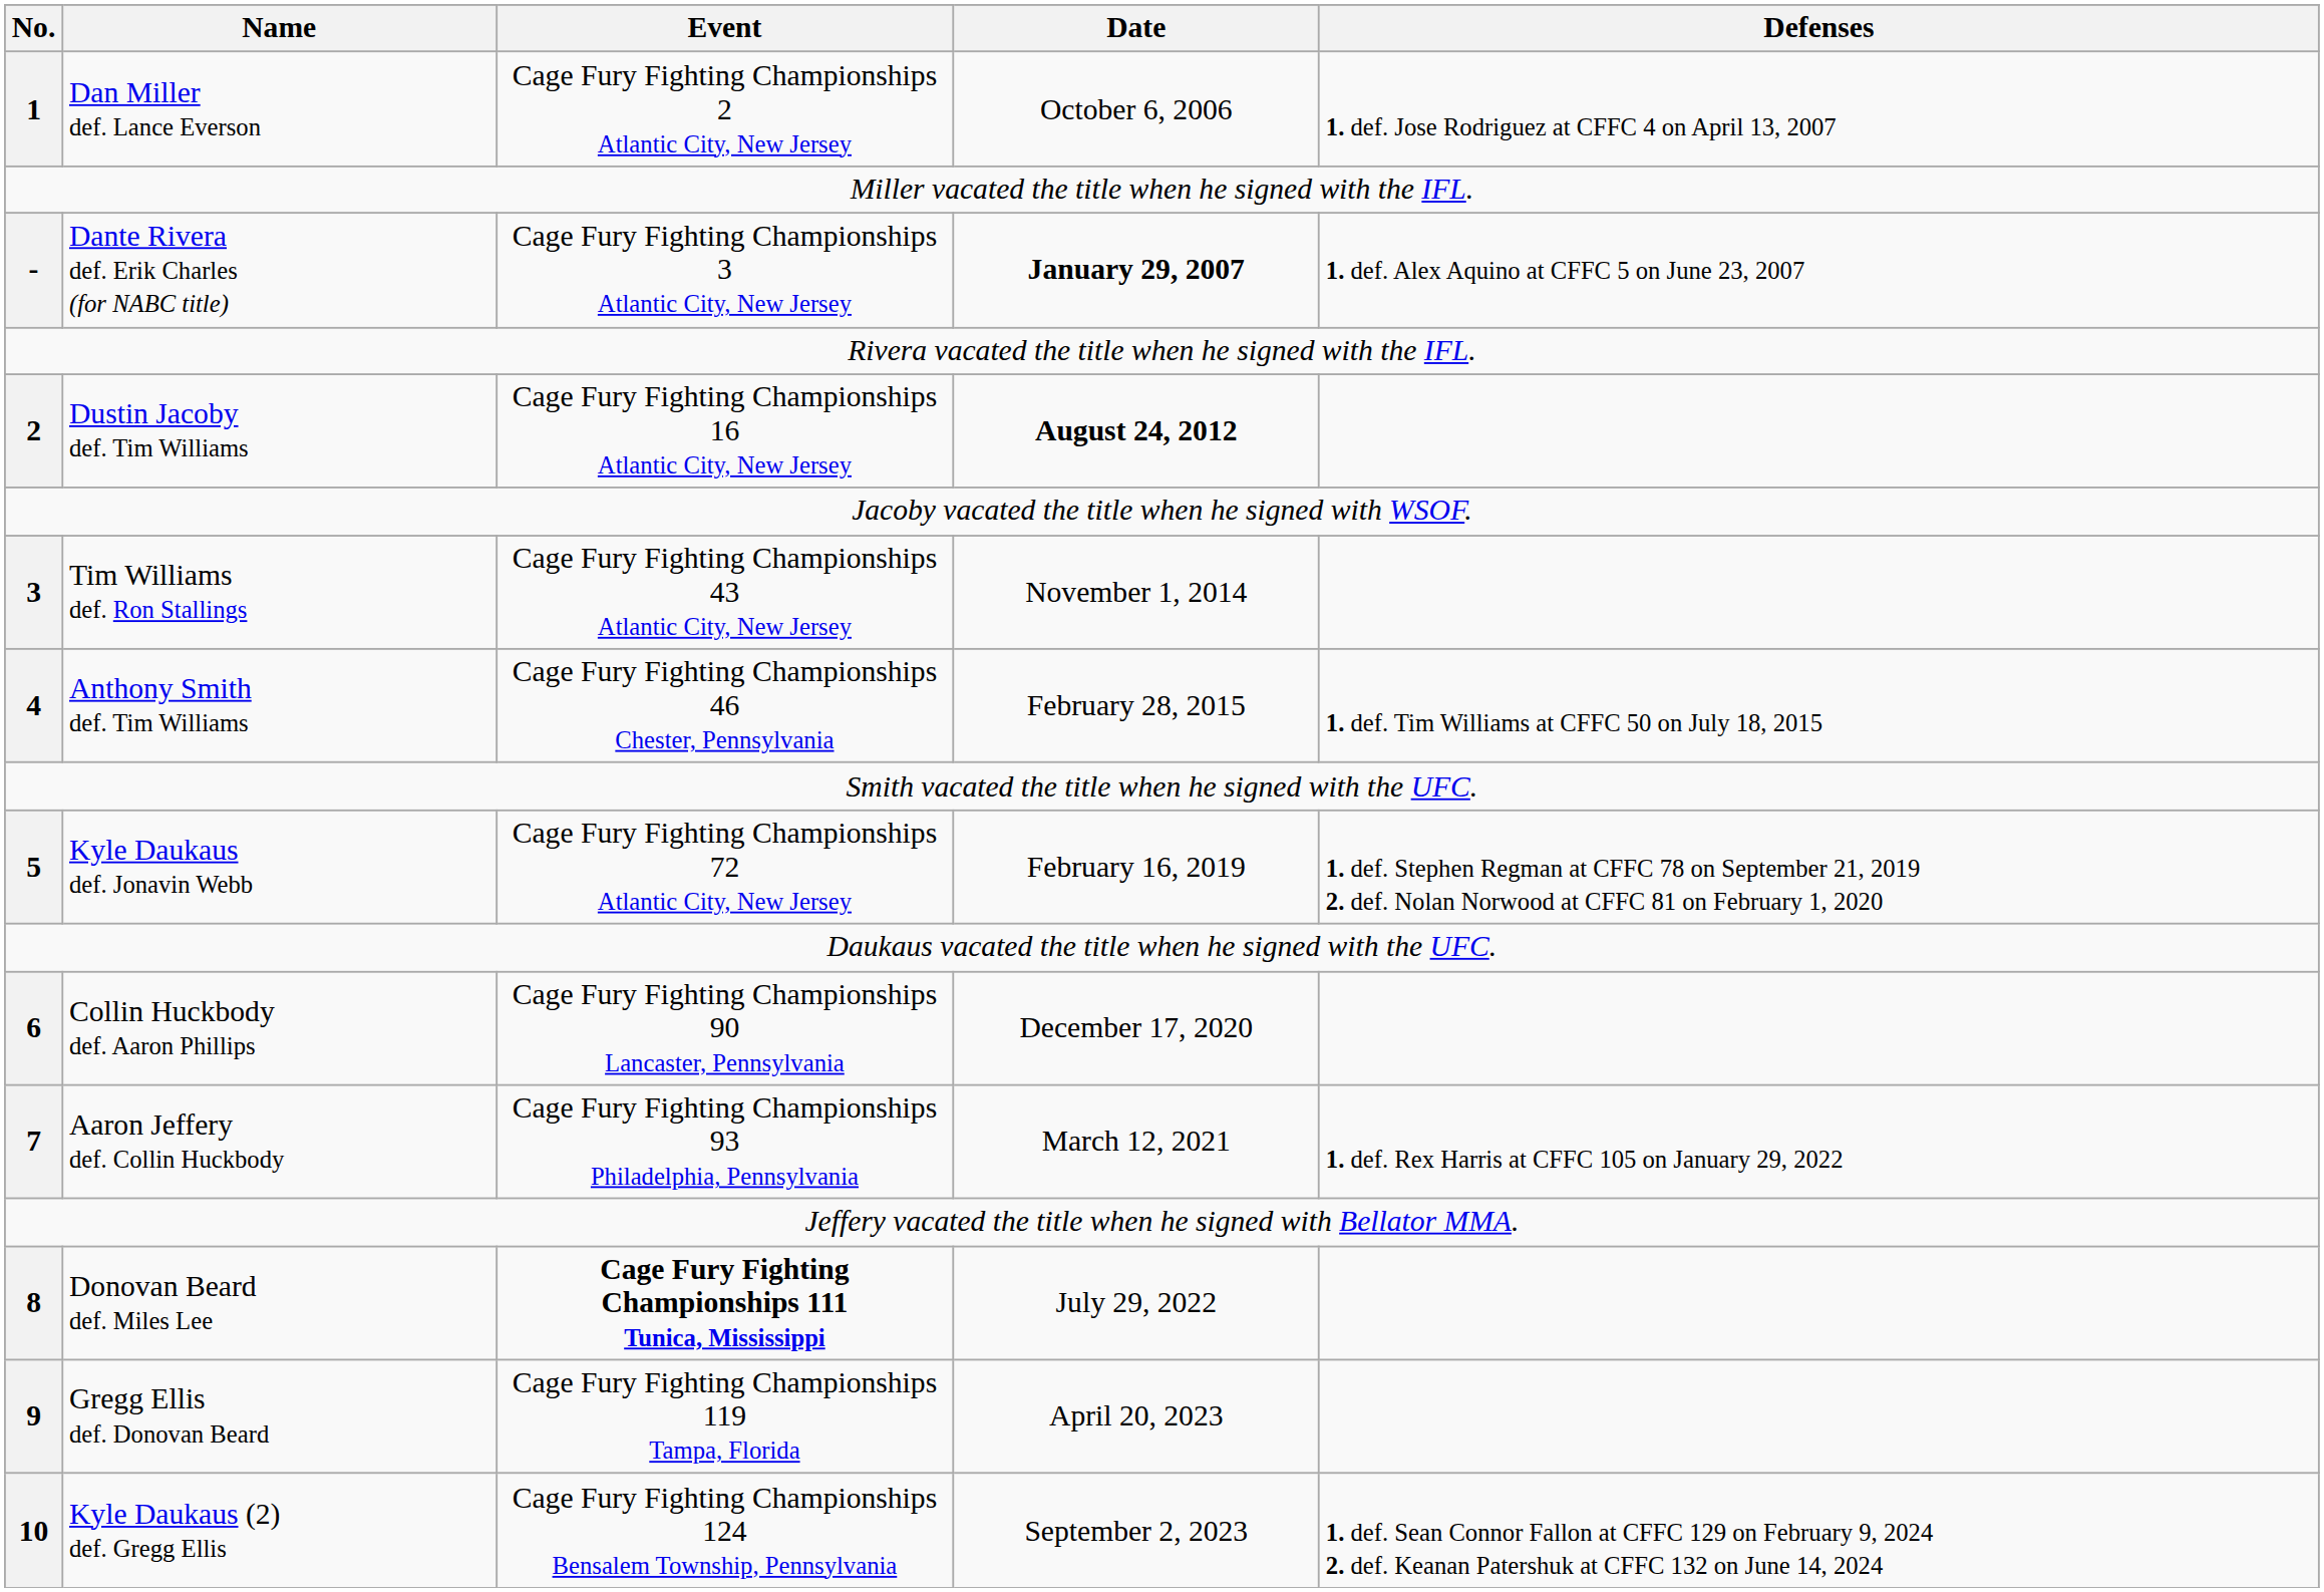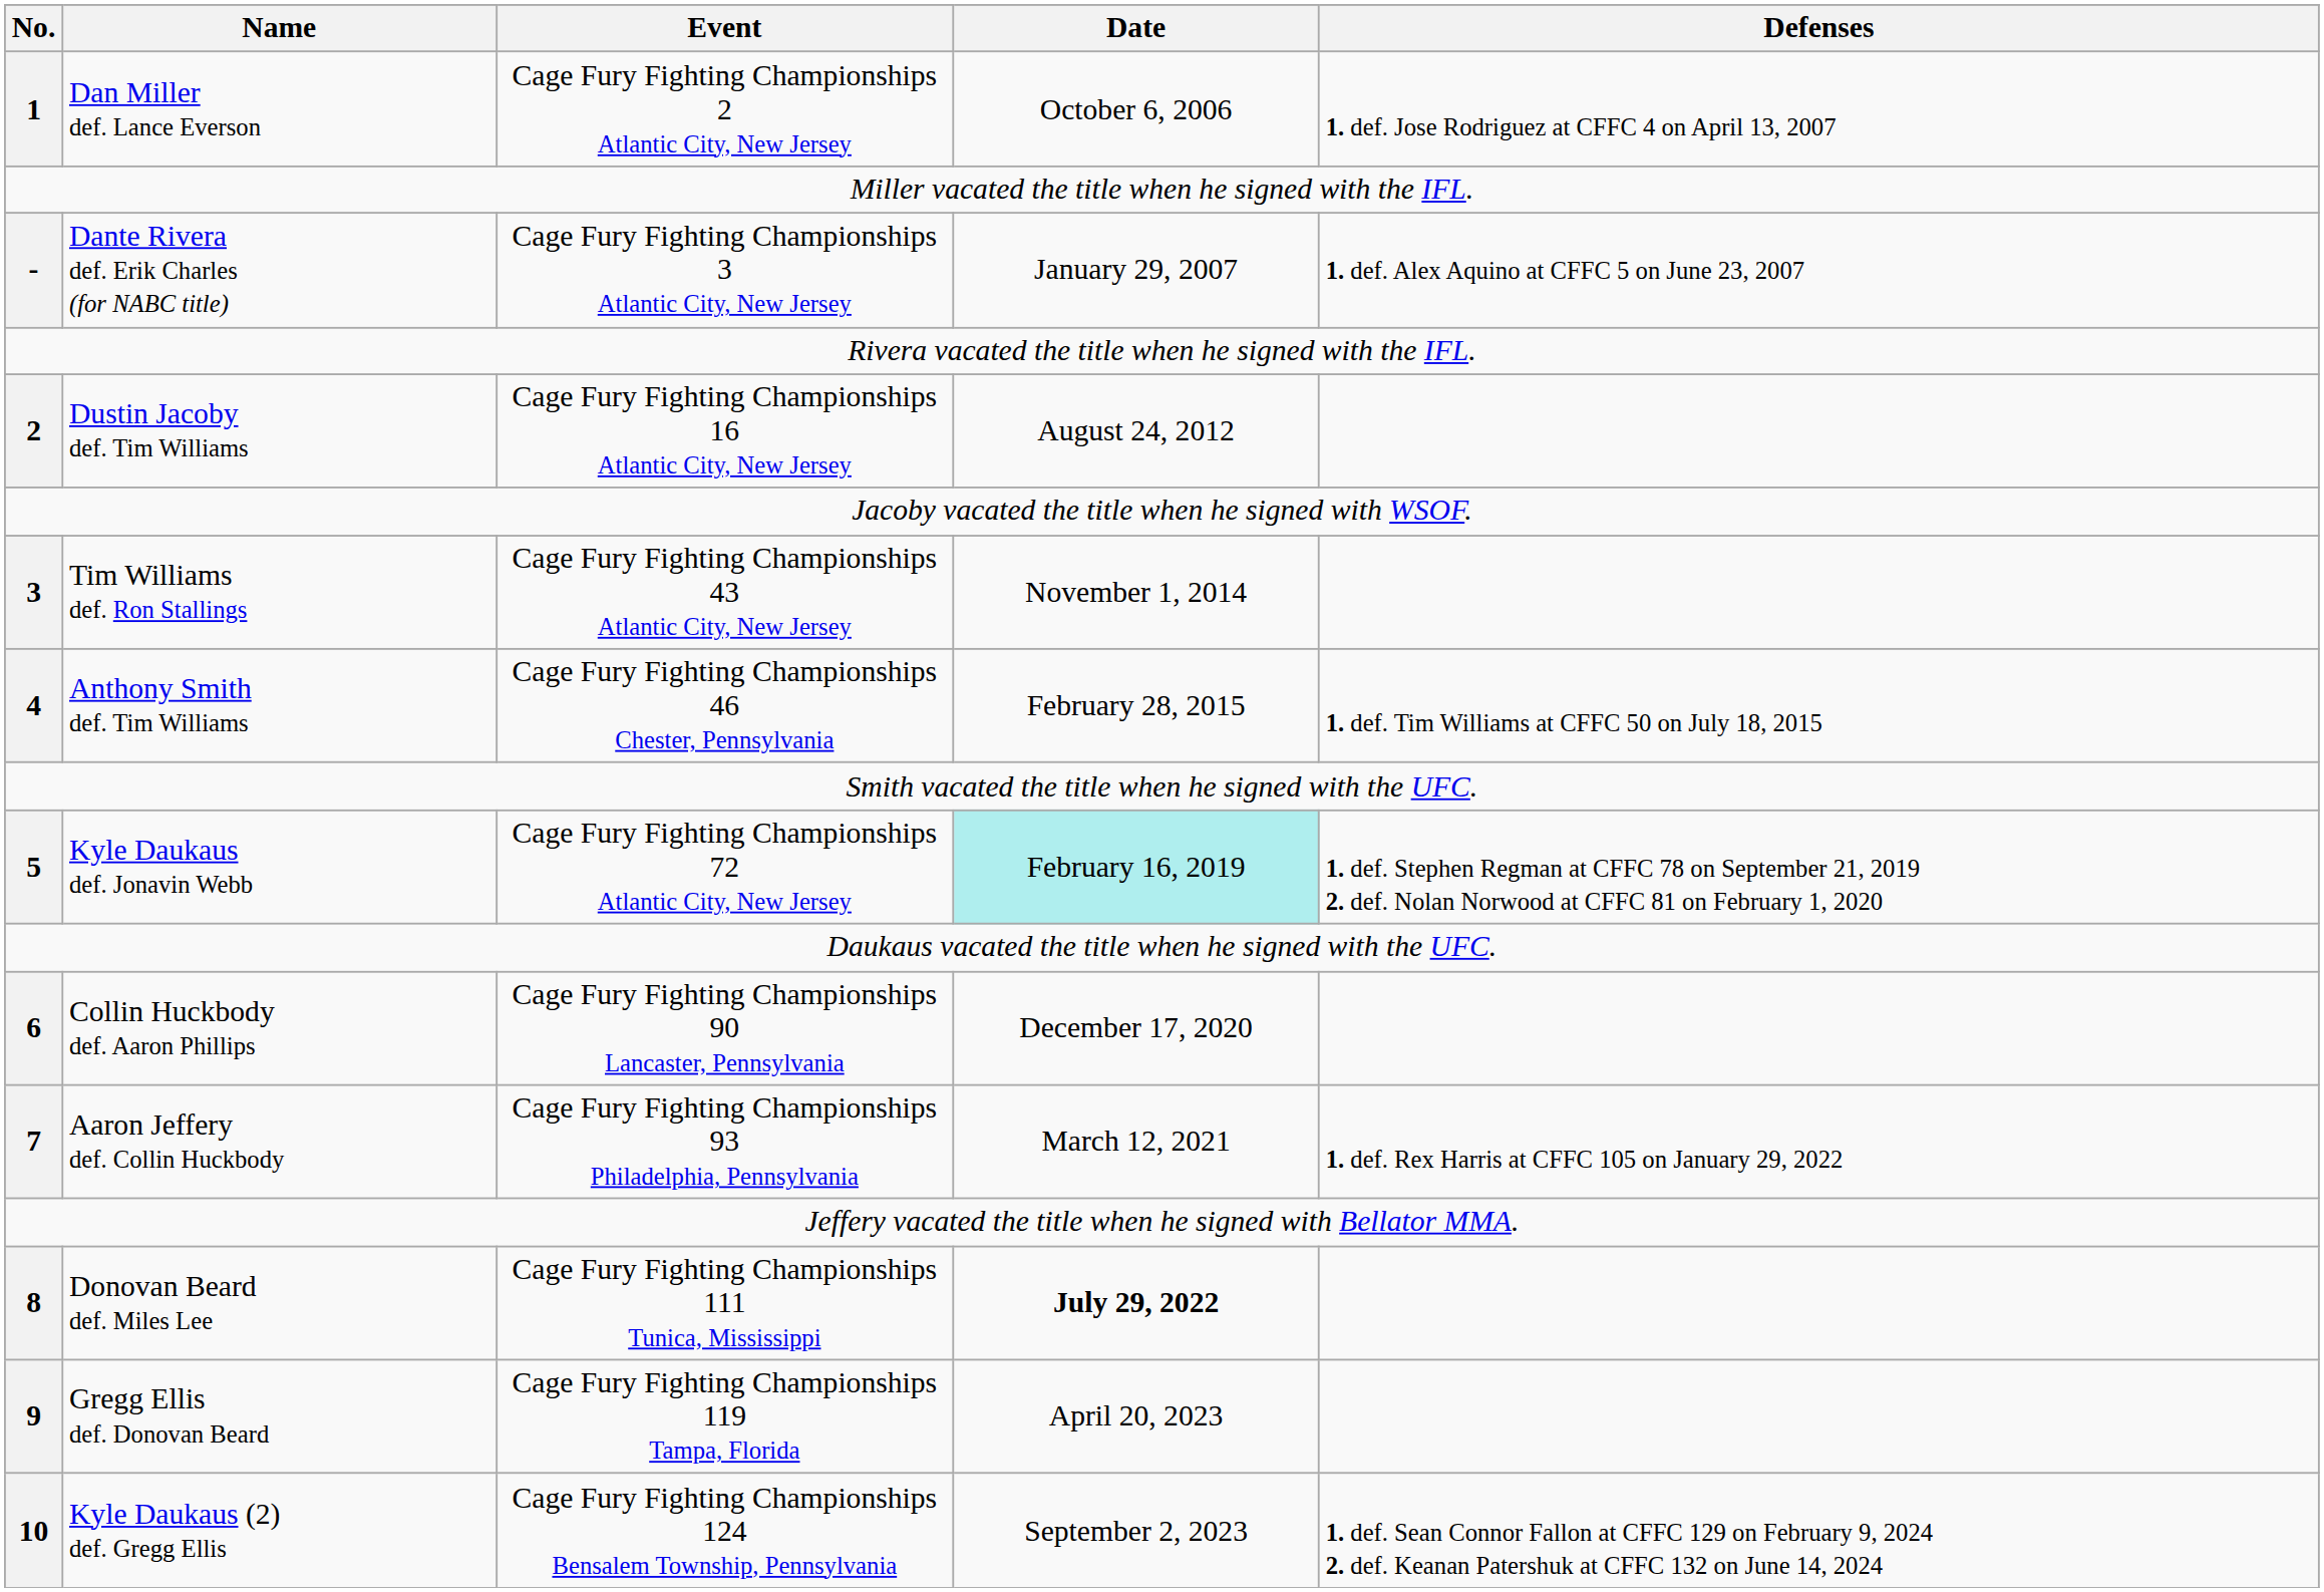Dante Rivera def. Erik Charles (for NABC title) | Date: bold -> normal
Dustin Jacoby def. Tim Williams | Date: bold -> normal
Kyle Daukaus def. Jonavin Webb | Date: no background -> paleturquoise background
Donovan Beard def. Miles Lee | Event: bold -> normal
Donovan Beard def. Miles Lee | Date: normal -> bold
